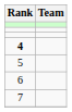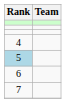row 5 | Rank: bold -> normal
row 6 | Rank: no background -> lightblue background
